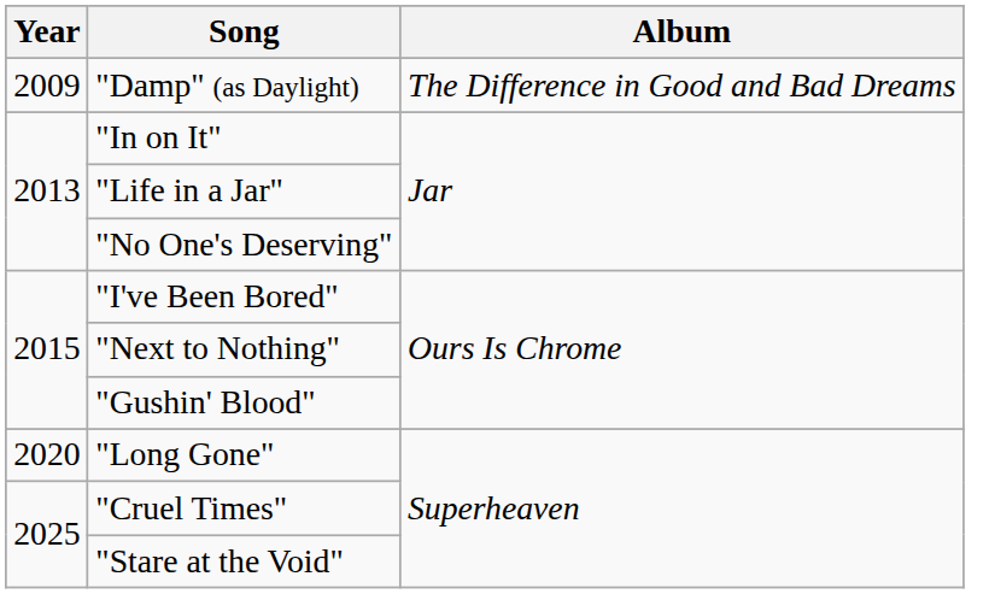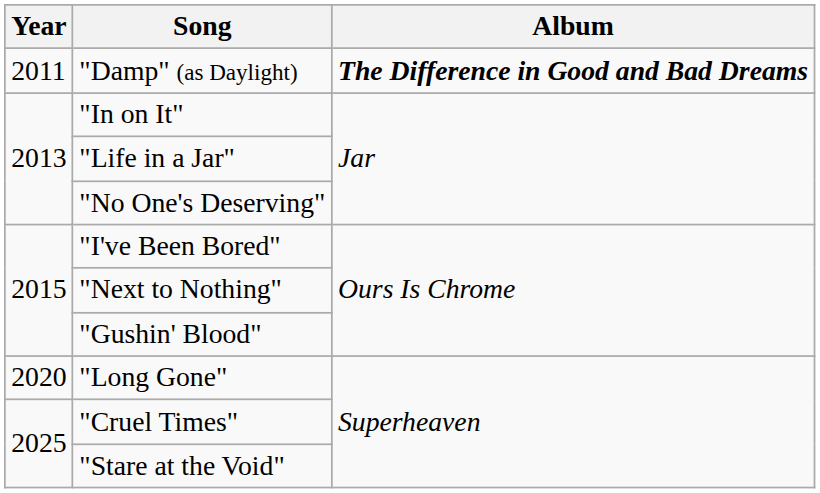"Damp" (as Daylight) | Year: 2009 -> 2011
"Damp" (as Daylight) | Album: normal -> bold
